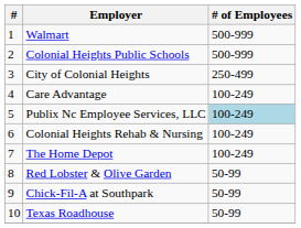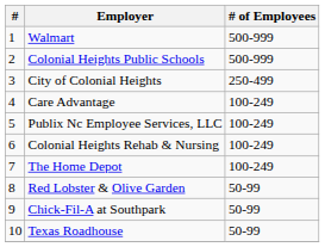Publix Nc Employee Services, LLC | # of Employees: lightblue background -> no background
